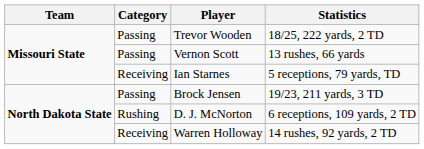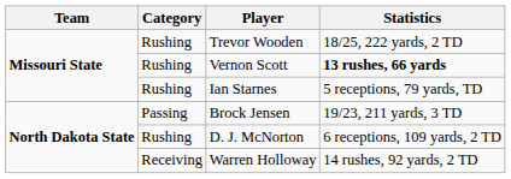Trevor Wooden | Category: Passing -> Rushing
Vernon Scott | Category: Passing -> Rushing
Vernon Scott | Statistics: normal -> bold
Ian Starnes | Category: Receiving -> Rushing
